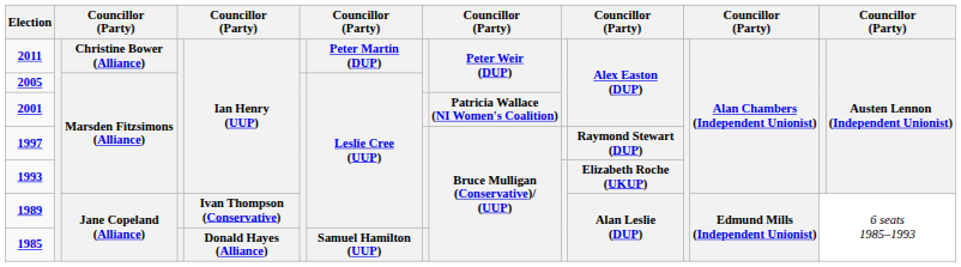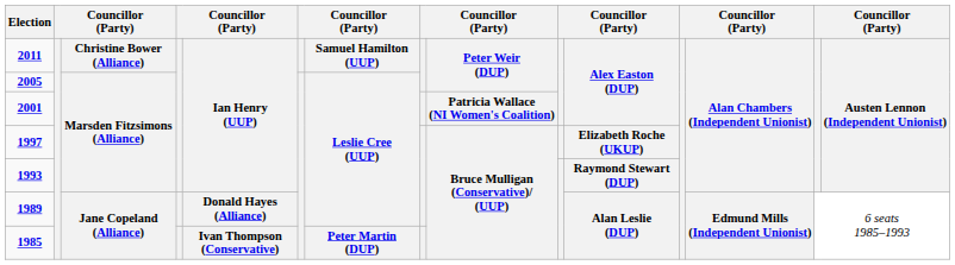2011 | column 7: Peter Martin (DUP) -> Samuel Hamilton (UUP)
1997 | column 11: Raymond Stewart (DUP) -> Elizabeth Roche (UKUP)
1993 | column 11: Elizabeth Roche (UKUP) -> Raymond Stewart (DUP)
1989 | column 5: Ivan Thompson (Conservative) -> Donald Hayes (Alliance)
1985 | column 5: Donald Hayes (Alliance) -> Ivan Thompson (Conservative)
1985 | column 7: Samuel Hamilton (UUP) -> Peter Martin (DUP)
